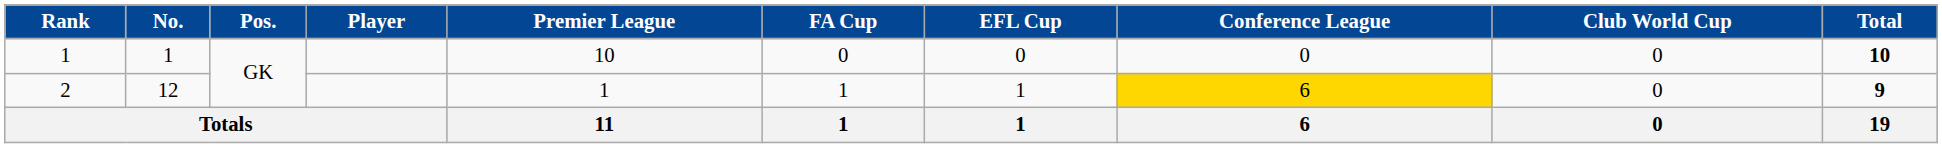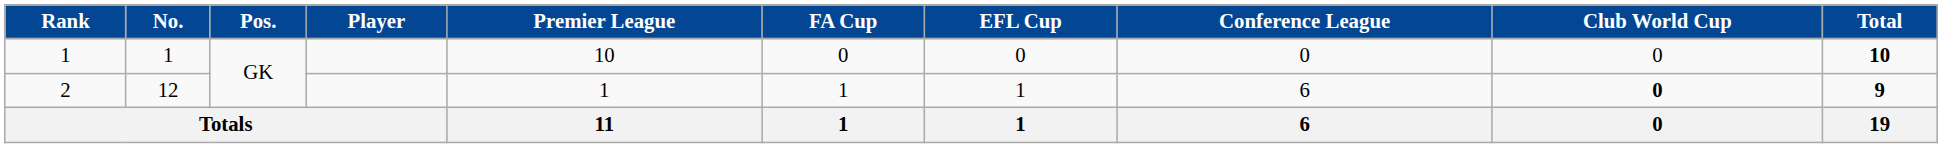2 | Conference League: gold background -> no background
2 | Club World Cup: normal -> bold
